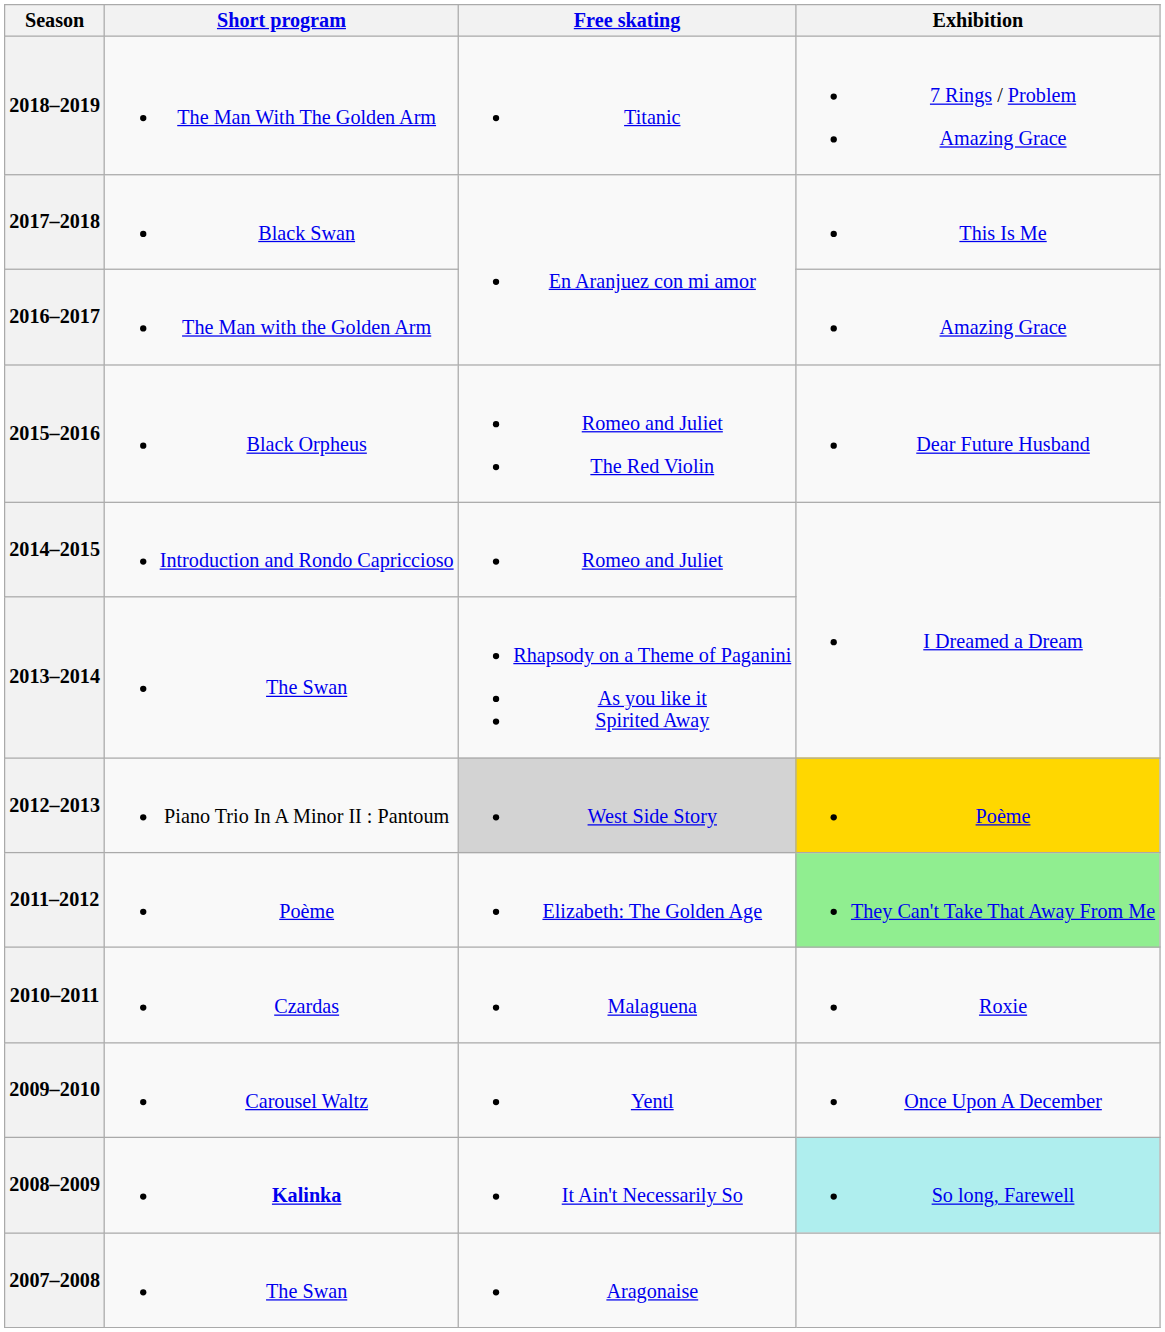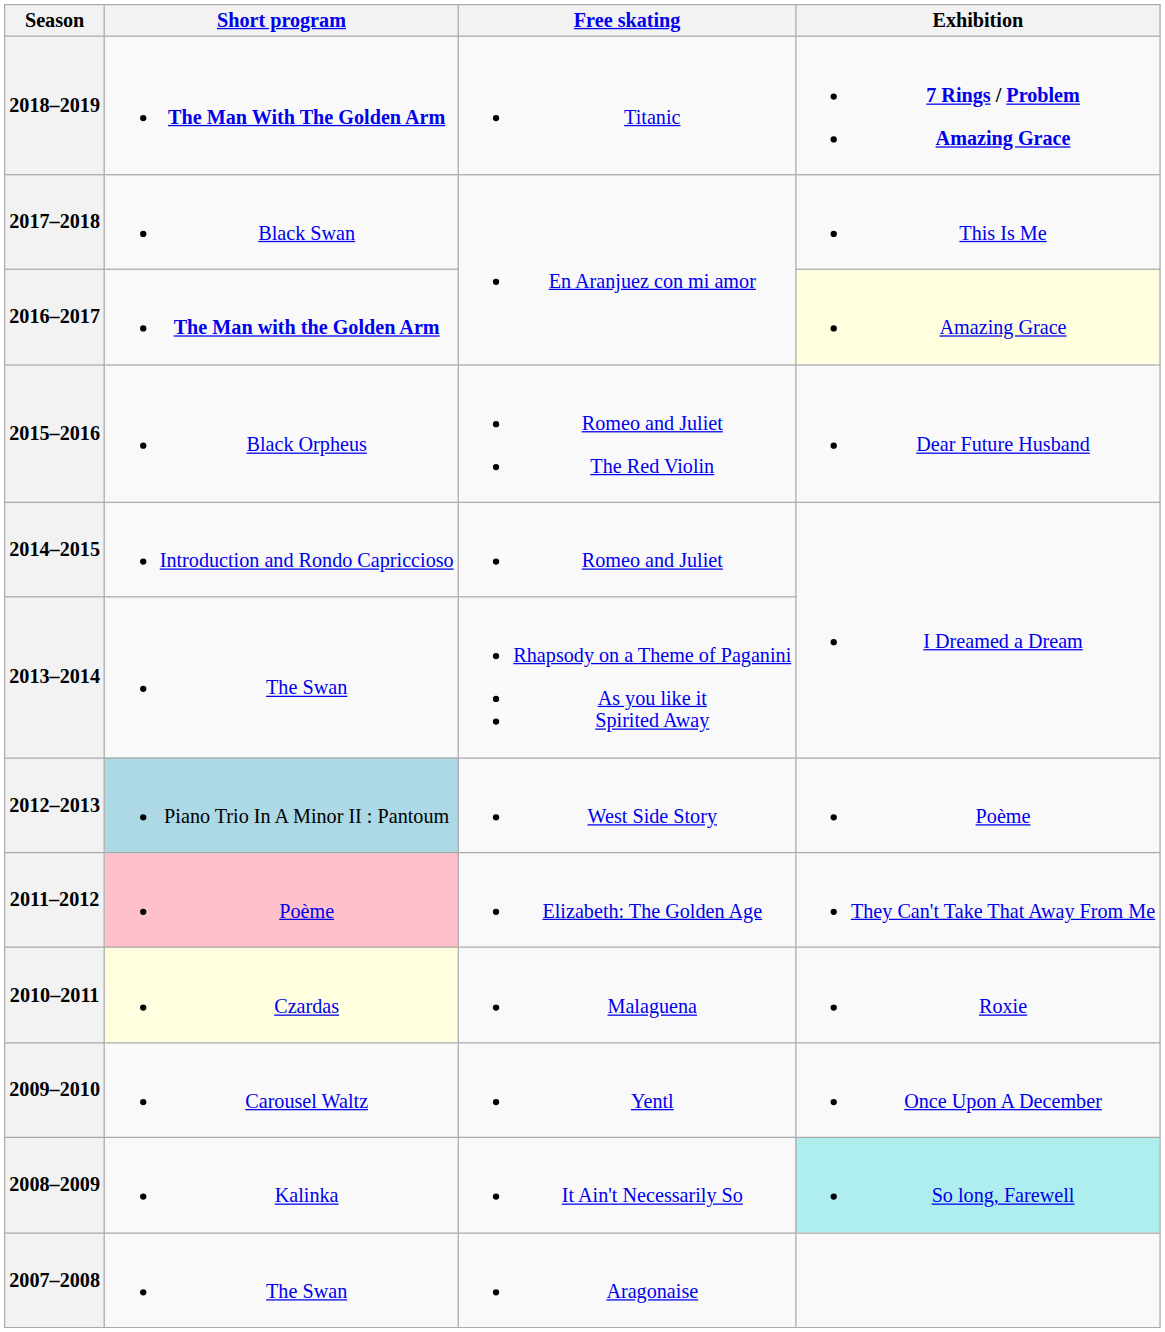2018–2019 | Short program: normal -> bold
2018–2019 | Exhibition: normal -> bold
2016–2017 | Short program: normal -> bold
2016–2017 | Exhibition: no background -> lightyellow background
2012–2013 | Short program: no background -> lightblue background
2012–2013 | Free skating: lightgrey background -> no background
2012–2013 | Exhibition: gold background -> no background
2011–2012 | Short program: no background -> pink background
2011–2012 | Exhibition: lightgreen background -> no background
2010–2011 | Short program: no background -> lightyellow background
2008–2009 | Short program: bold -> normal
